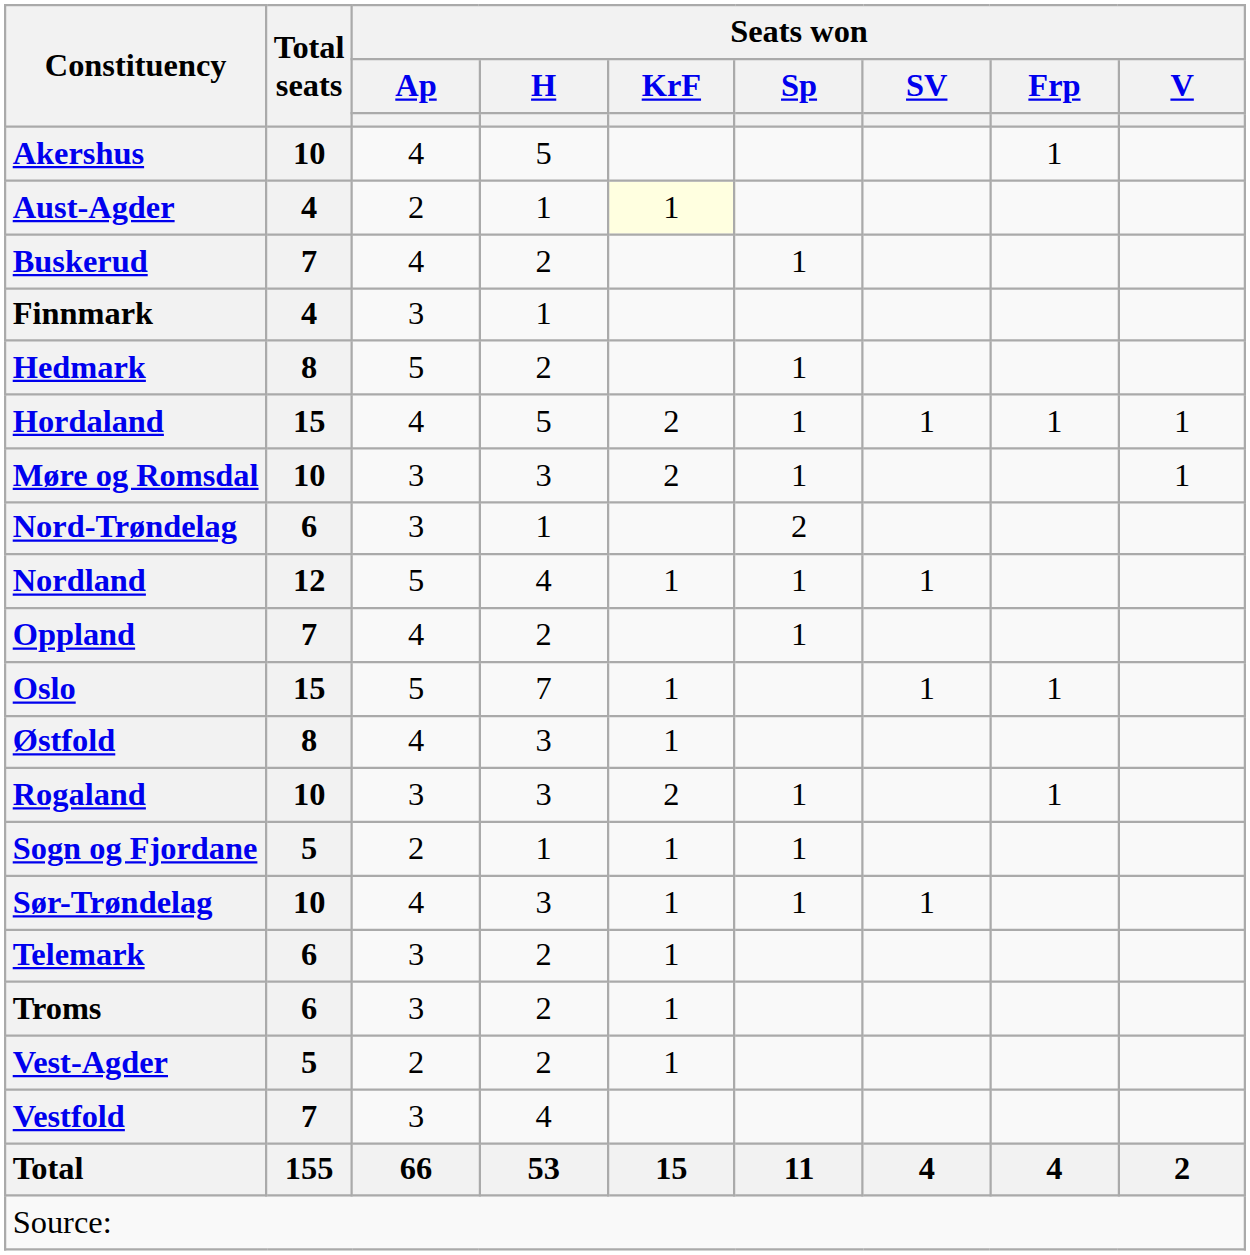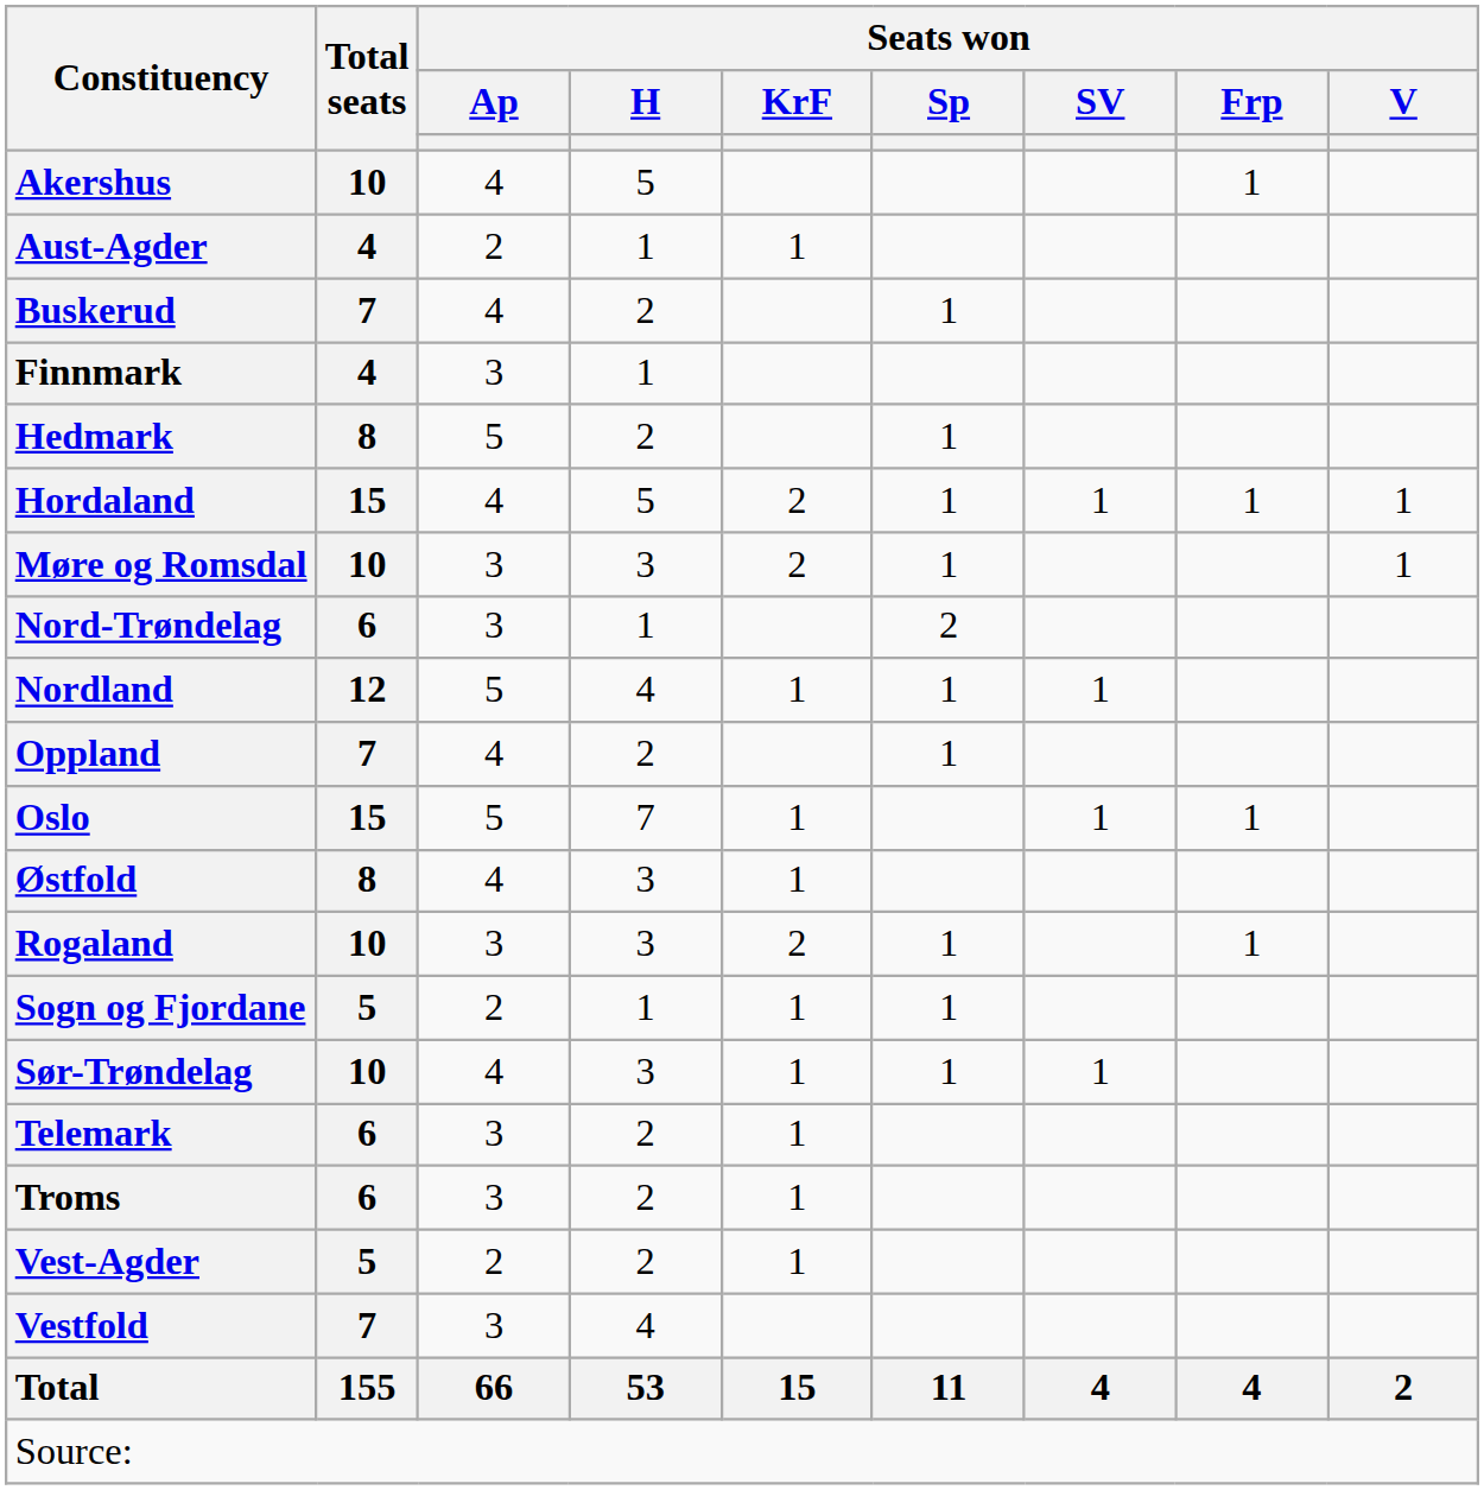Aust-Agder | Seats won / KrF: lightyellow background -> no background
